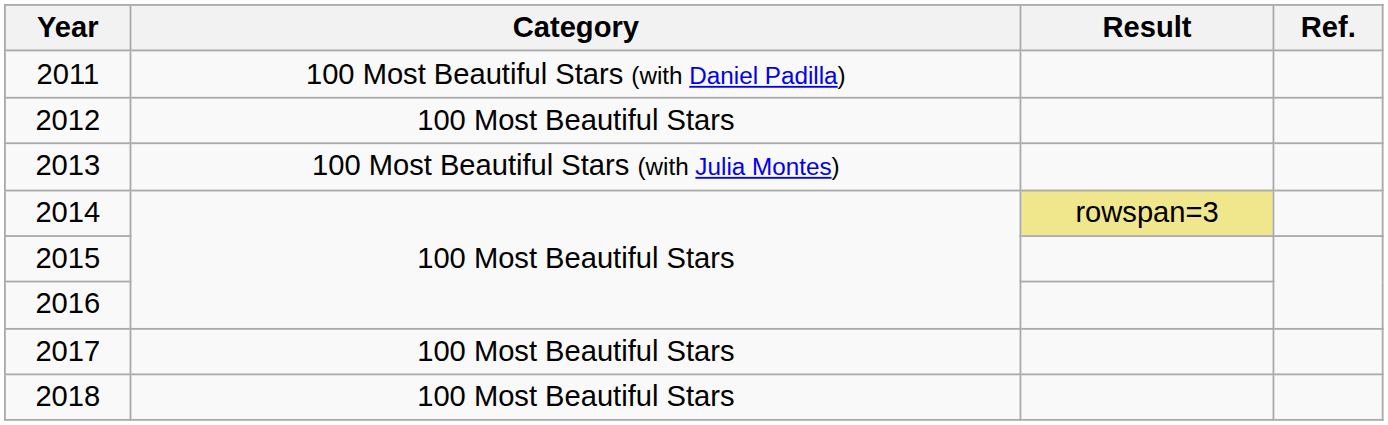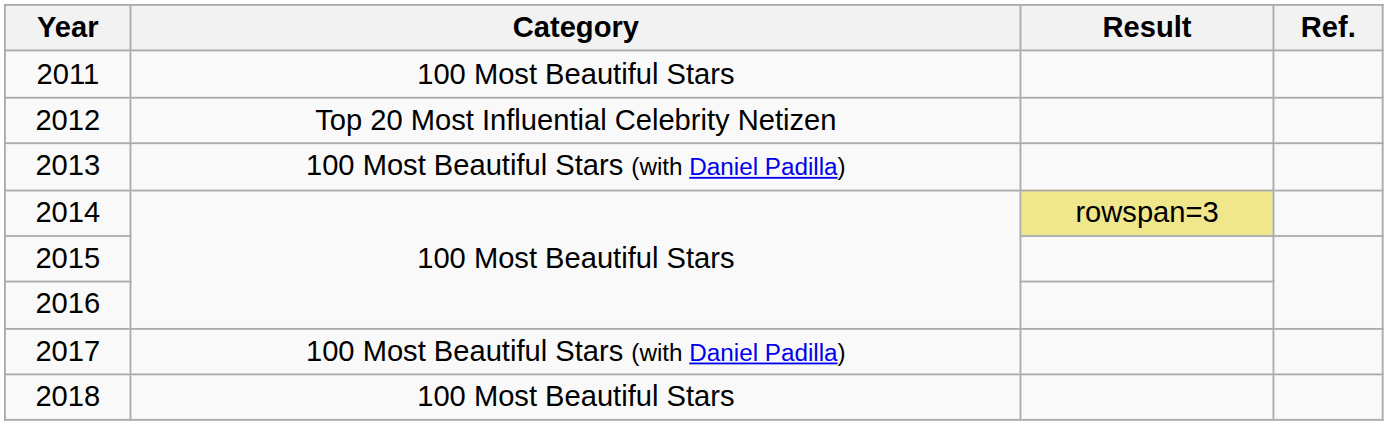2011 | Category: 100 Most Beautiful Stars (with Daniel Padilla) -> 100 Most Beautiful Stars
2012 | Category: 100 Most Beautiful Stars -> Top 20 Most Influential Celebrity Netizen
2013 | Category: 100 Most Beautiful Stars (with Julia Montes) -> 100 Most Beautiful Stars (with Daniel Padilla)
2017 | Category: 100 Most Beautiful Stars -> 100 Most Beautiful Stars (with Daniel Padilla)
